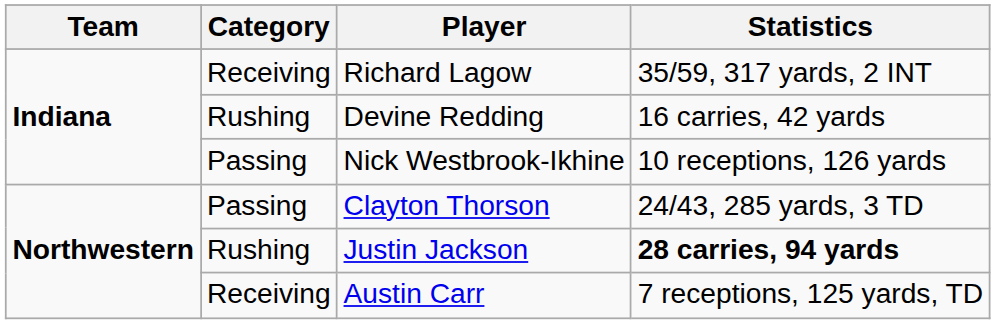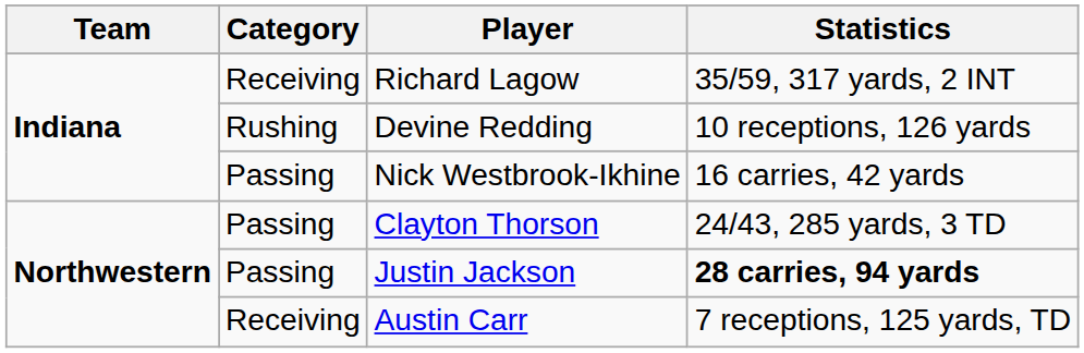Devine Redding | Statistics: 16 carries, 42 yards -> 10 receptions, 126 yards
Nick Westbrook-Ikhine | Statistics: 10 receptions, 126 yards -> 16 carries, 42 yards
Justin Jackson | Category: Rushing -> Passing
